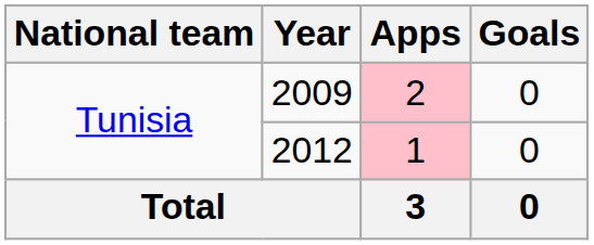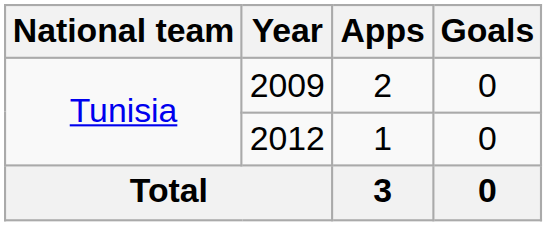2009 | Apps: pink background -> no background
2012 | Apps: pink background -> no background
